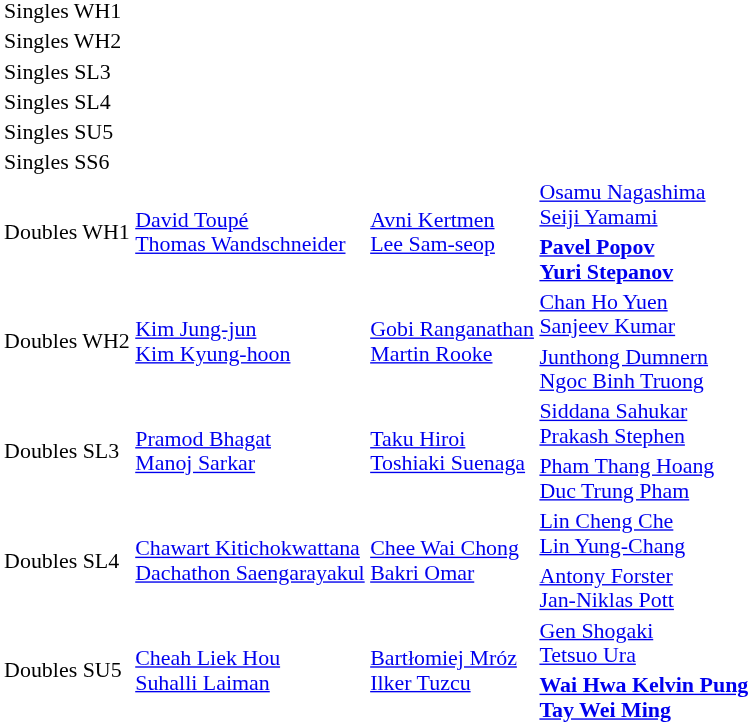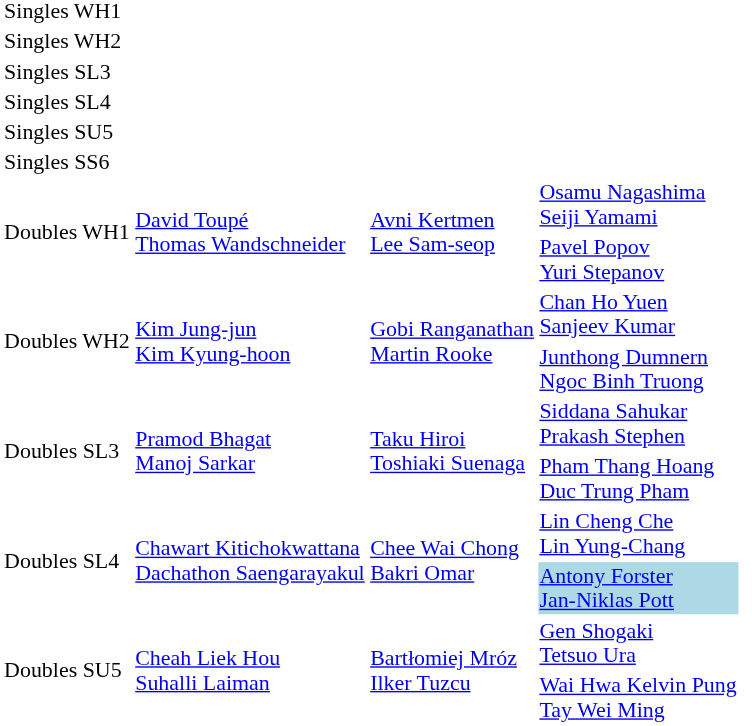Doubles WH1 / Pavel Popov Yuri Stepanov | column 4: bold -> normal
Doubles SL4 / Antony Forster Jan-Niklas Pott | column 4: no background -> lightblue background
Doubles SU5 / Wai Hwa Kelvin Pung Tay Wei Ming | column 4: bold -> normal
